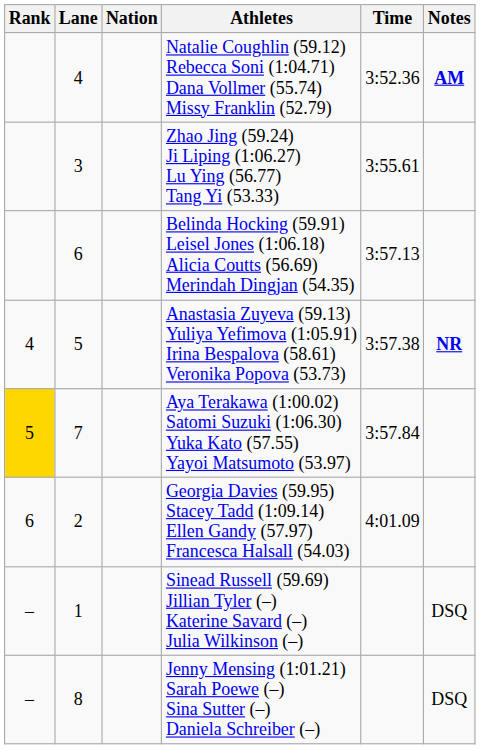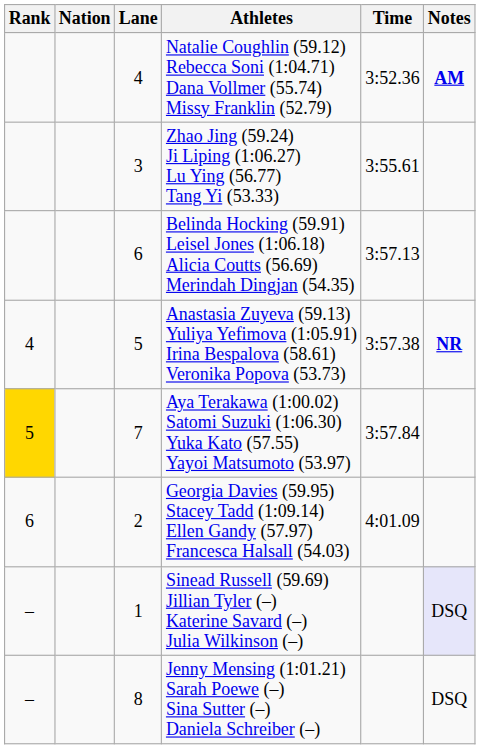columns swapped: Lane <-> Nation
row 8 | Notes: no background -> lavender background
